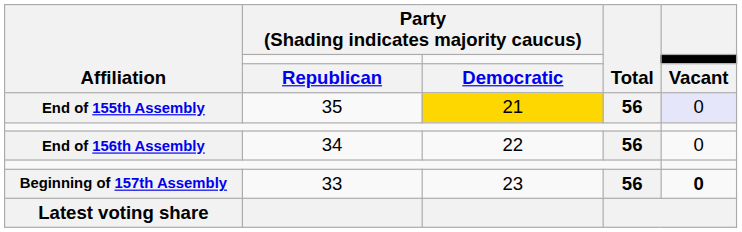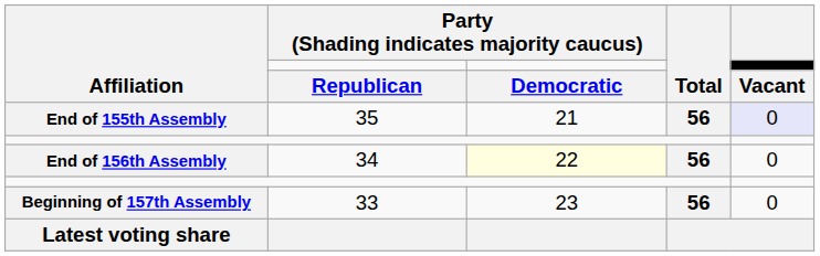End of 155th Assembly | column 3: gold background -> no background
End of 156th Assembly | column 3: no background -> lightyellow background
Beginning of 157th Assembly | column 5: bold -> normal
